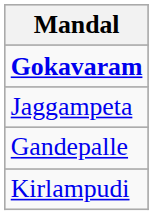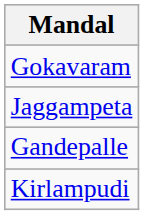row 2 | column 1: bold -> normal
